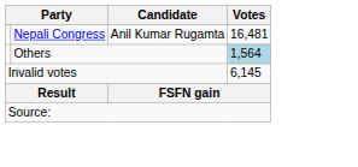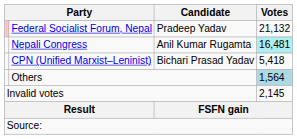+ row: Federal Socialist Forum, Nepal | Pradeep Yadav | 21,132
Nepali Congress | Votes: no background -> paleturquoise background
+ row: CPN (Unified Marxist–Leninist) | Bichari Prasad Yadav | 5,418
Invalid votes | Votes: 6,145 -> 2,145
